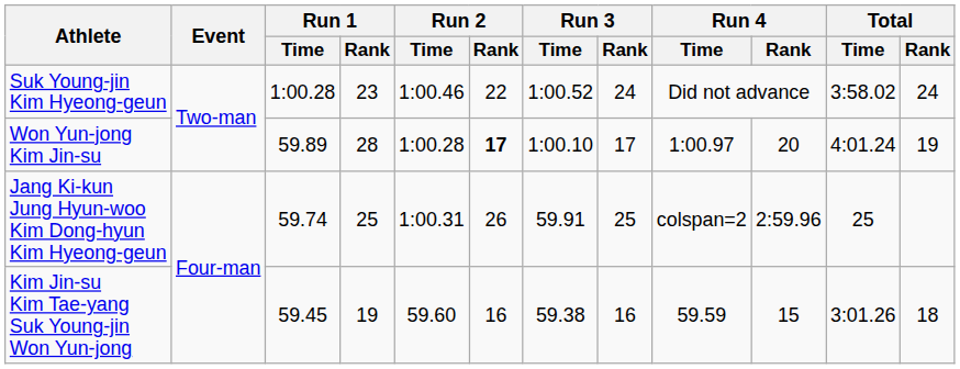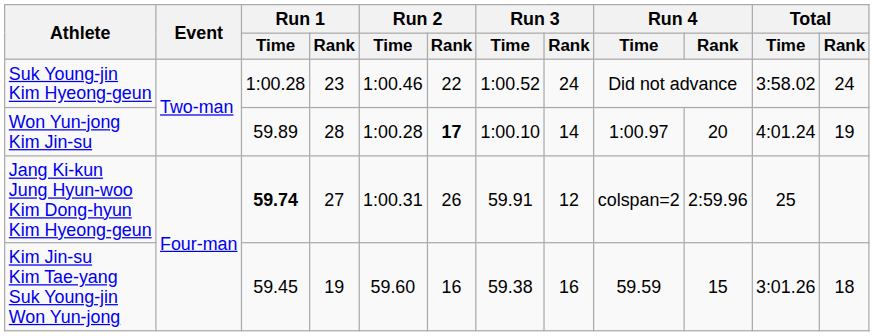Won Yun-jong Kim Jin-su | Run 3 / Rank: 17 -> 14
Jang Ki-kun Jung Hyun-woo Kim Dong-hyun Kim Hyeong-geun | Run 1 / Time: normal -> bold
Jang Ki-kun Jung Hyun-woo Kim Dong-hyun Kim Hyeong-geun | Run 1 / Rank: 25 -> 27
Jang Ki-kun Jung Hyun-woo Kim Dong-hyun Kim Hyeong-geun | Run 3 / Rank: 25 -> 12
